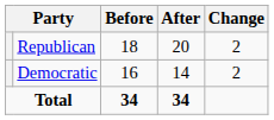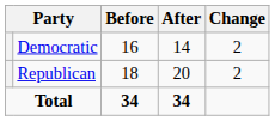rows swapped: Republican <-> Democratic
